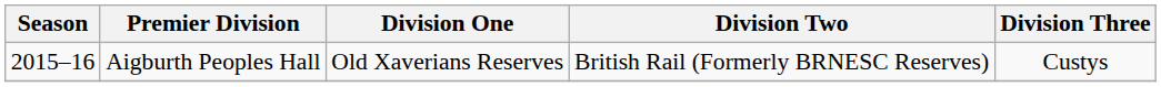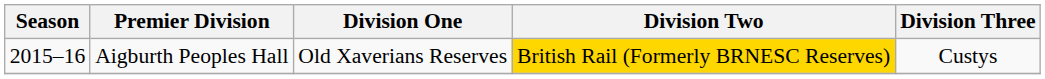Aigburth Peoples Hall | Division Two: no background -> gold background
